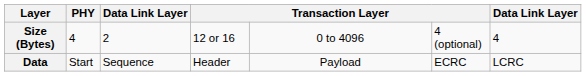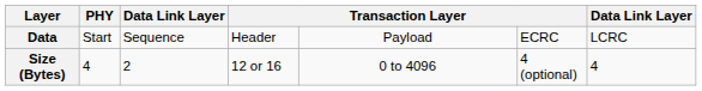rows swapped: Data <-> Size (Bytes)
